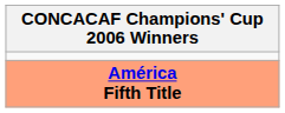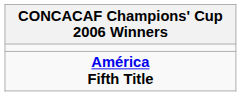row 3 | column 1: lightsalmon background -> no background
